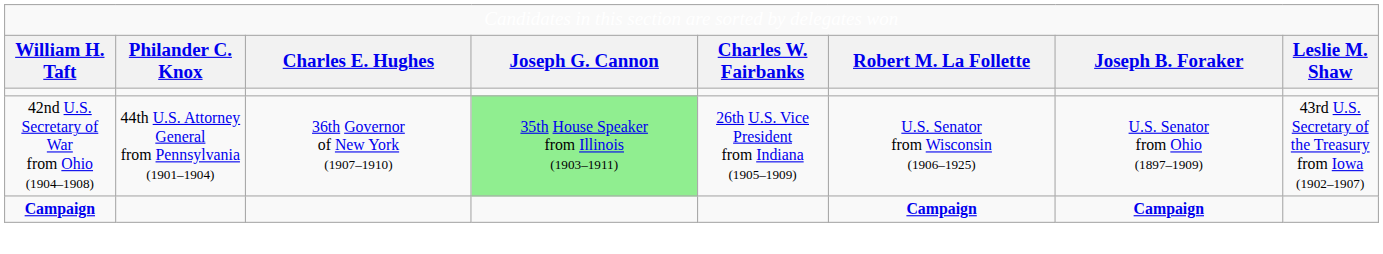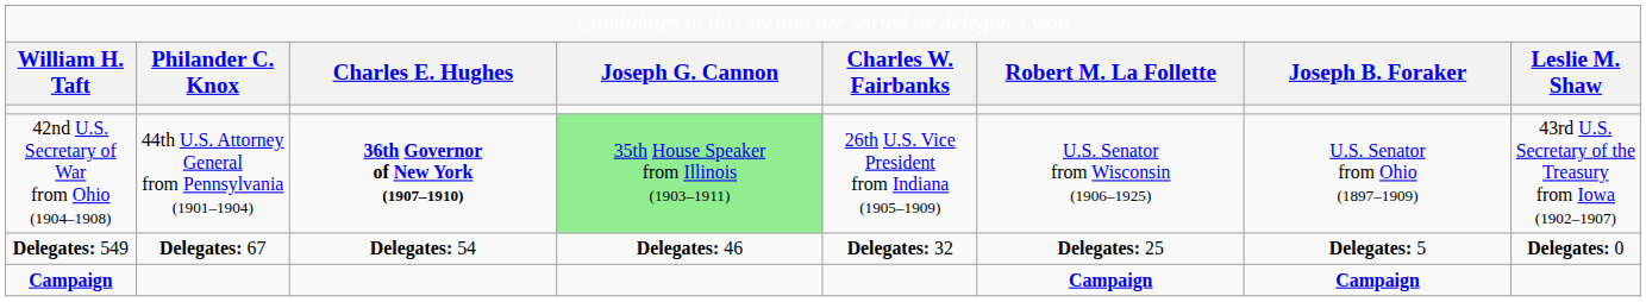42nd U.S. Secretary of War from Ohio (1904–1908) | column 3: normal -> bold
+ row: Delegates: 549 | Delegates: 67 | Delegates: 54 | Delegates: 46 | Delegates: 32 | Delegates: 25 | Delegates: 5 | Delegates: 0
